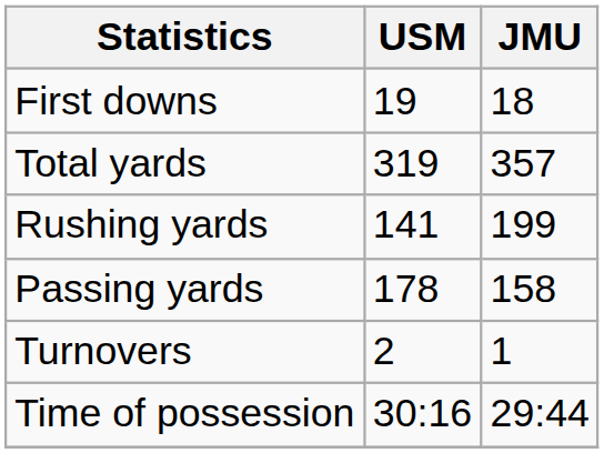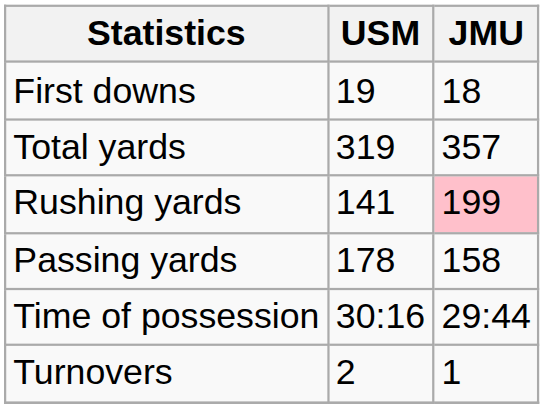Rushing yards | JMU: no background -> pink background
rows swapped: Turnovers <-> Time of possession
